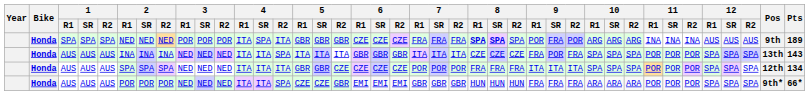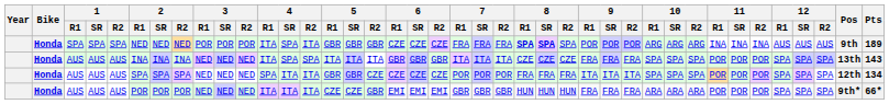row 3 | 9 / SR: FRA -> POR
row 4 | 4 / SR: ITA -> SPA
row 4 | 9 / SR: POR -> FRA
row 5 | 4 / R1: ITA -> SPA
row 6 | 4 / R2: SPA -> ITA
